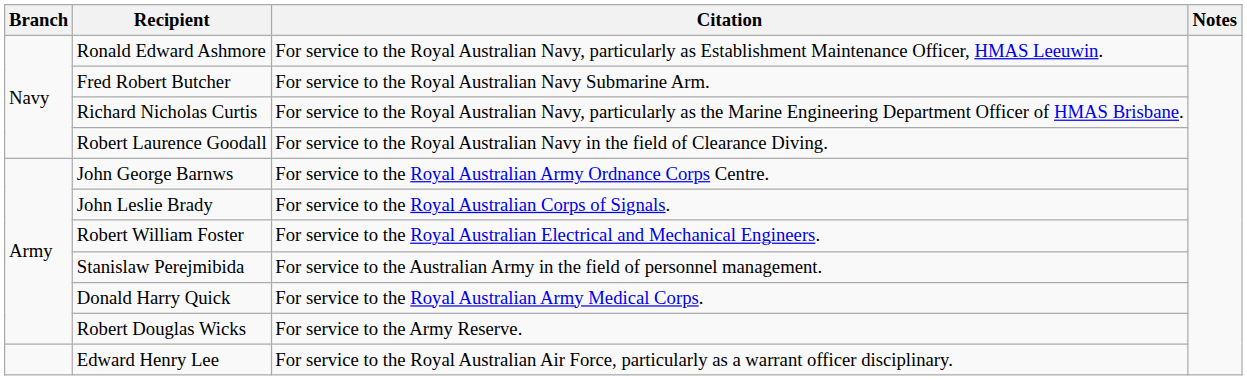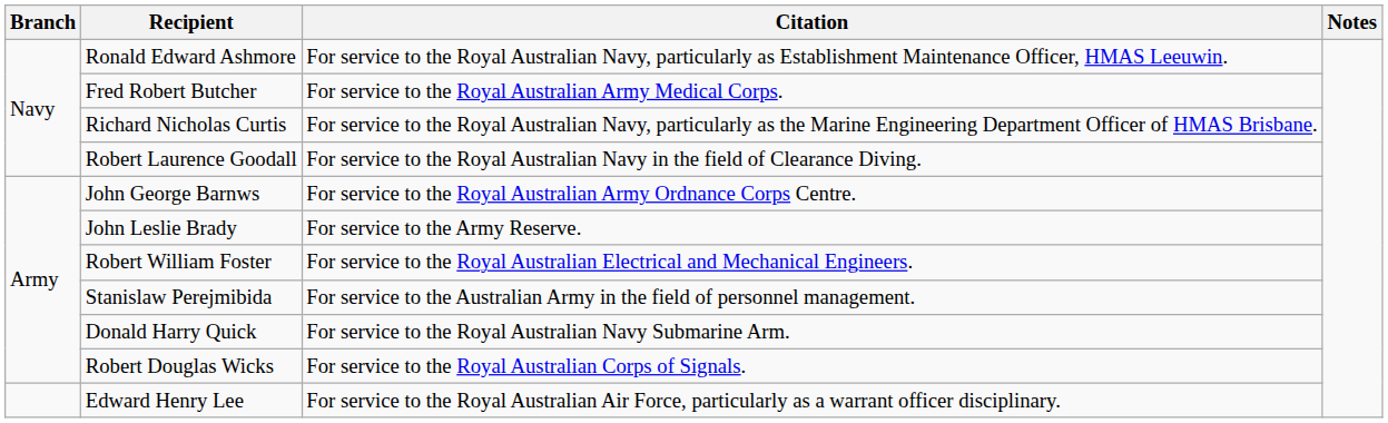Fred Robert Butcher | Citation: For service to the Royal Australian Navy Submarine Arm. -> For service to the Royal Australian Army Medical Corps.
John Leslie Brady | Citation: For service to the Royal Australian Corps of Signals. -> For service to the Army Reserve.
Donald Harry Quick | Citation: For service to the Royal Australian Army Medical Corps. -> For service to the Royal Australian Navy Submarine Arm.
Robert Douglas Wicks | Citation: For service to the Army Reserve. -> For service to the Royal Australian Corps of Signals.
